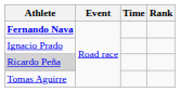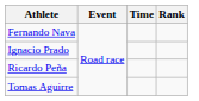Fernando Nava | Athlete: bold -> normal
Ricardo Peña | Athlete: lightgrey background -> no background
